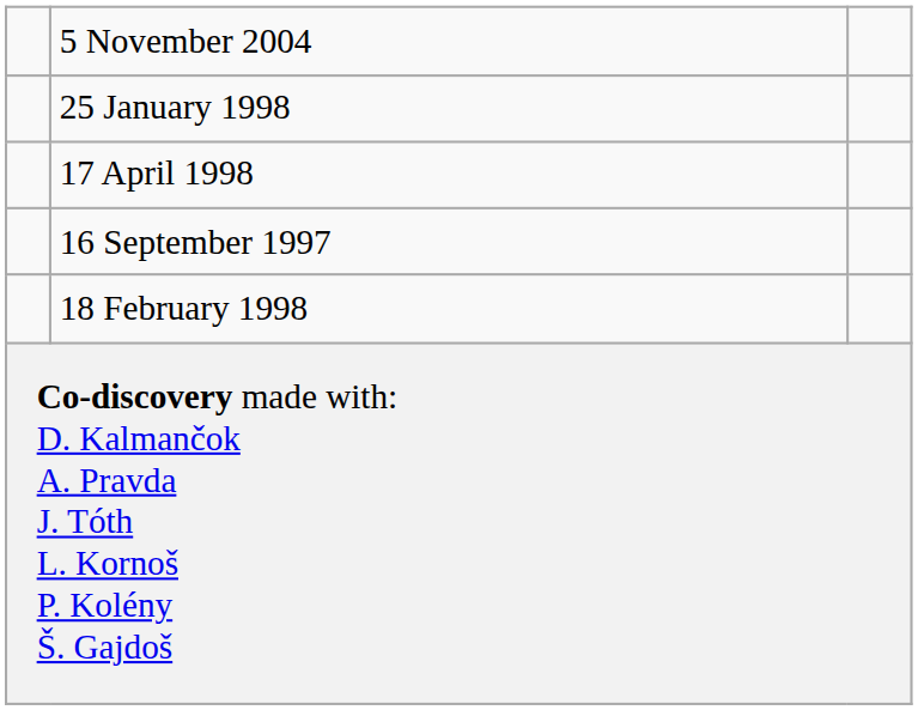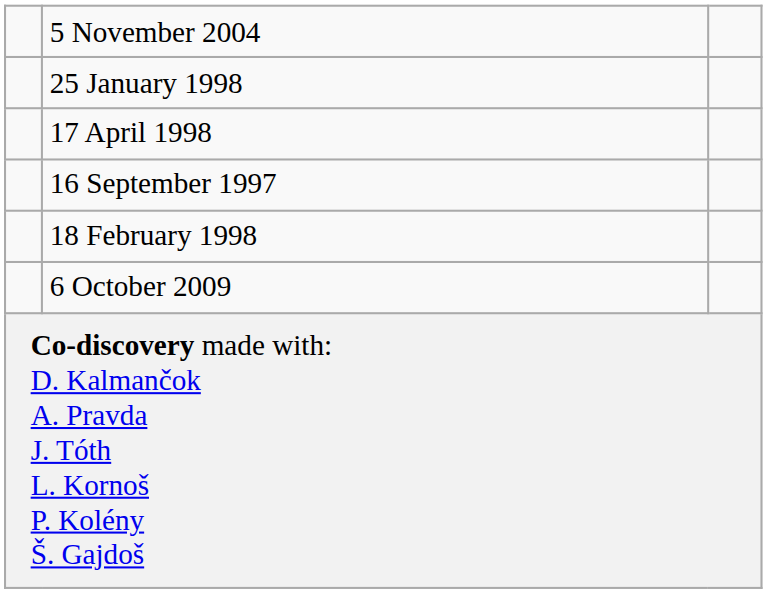+ row: 6 October 2009
